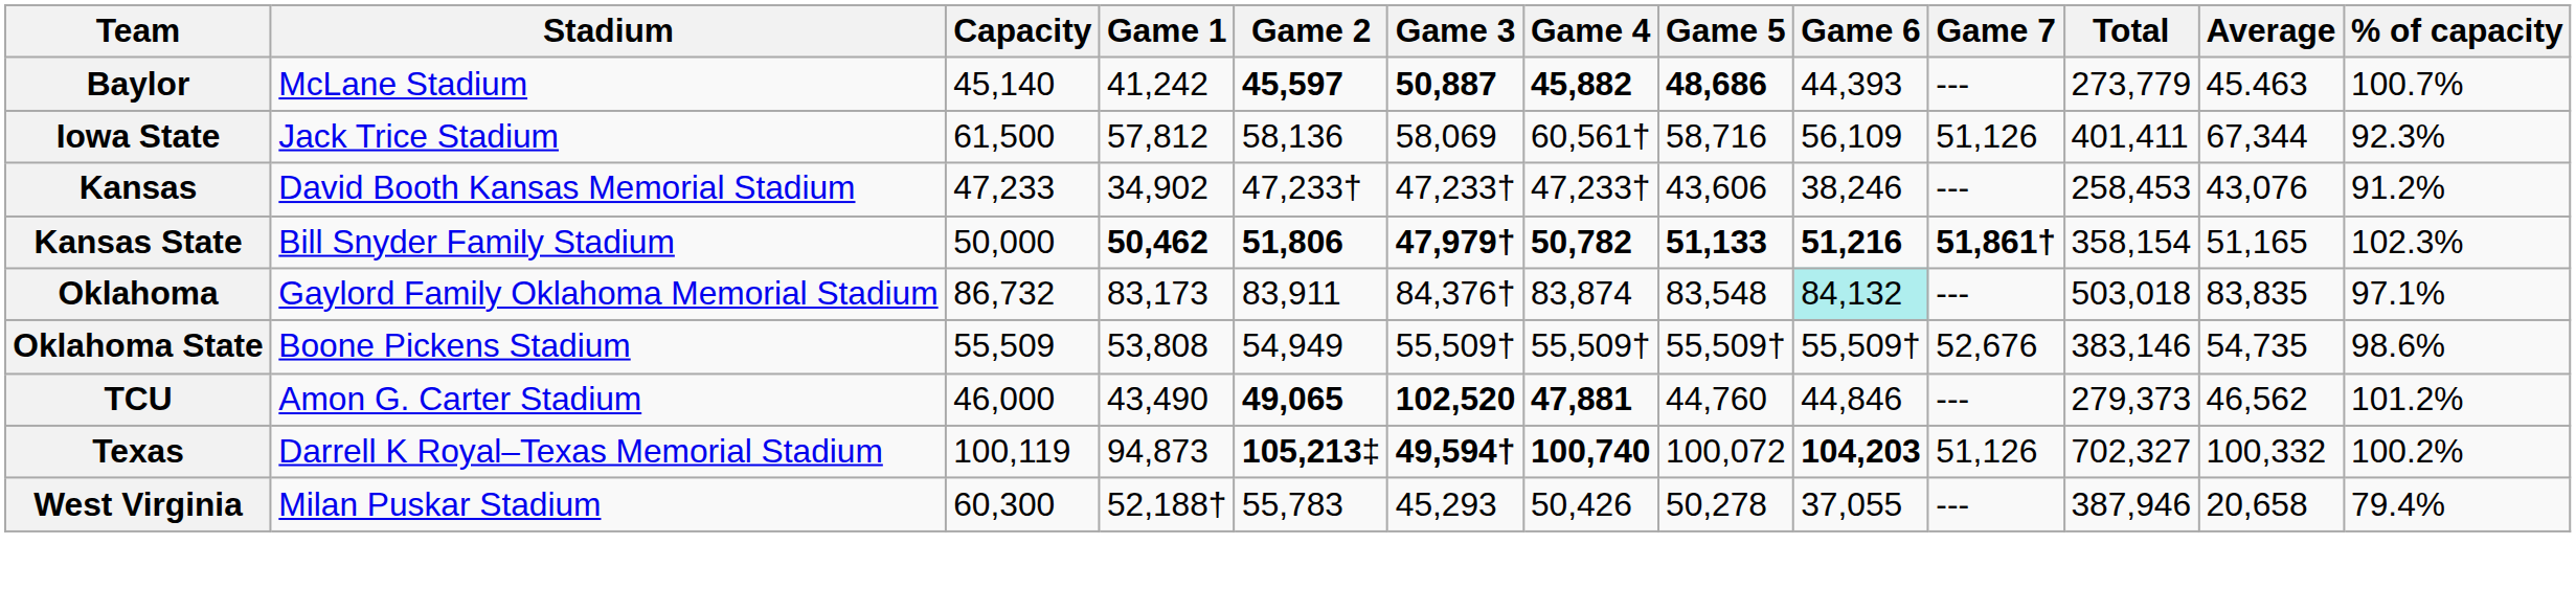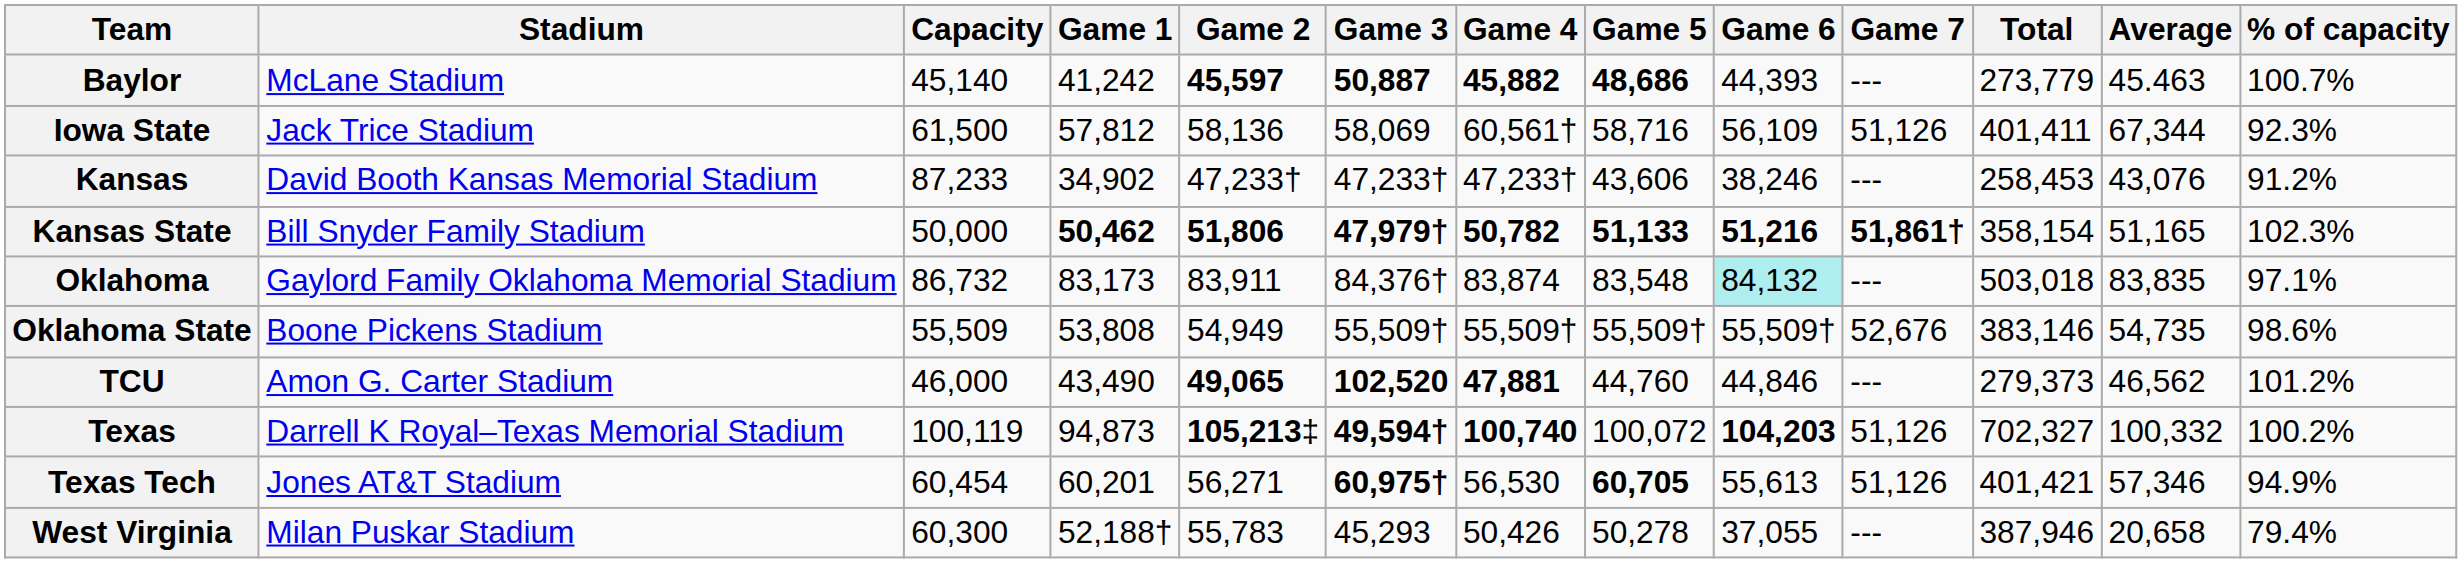Kansas | Capacity: 47,233 -> 87,233
+ row: Texas Tech | Jones AT&T Stadium | 60,454 | 60,201 | 56,271 | 60,975† | 56,530 | 60,705 | 55,613 | 51,126 | 401,421 | 57,346 | 94.9%
